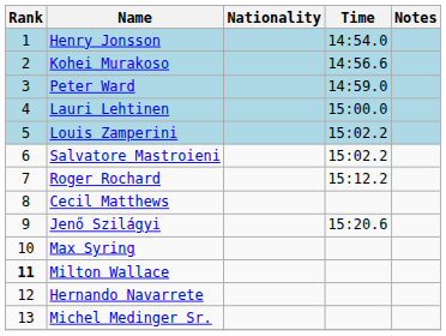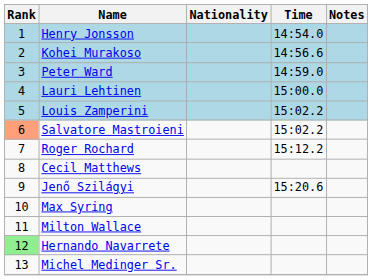Salvatore Mastroieni | Rank: no background -> lightsalmon background
Milton Wallace | Rank: bold -> normal
Hernando Navarrete | Rank: no background -> lightgreen background
